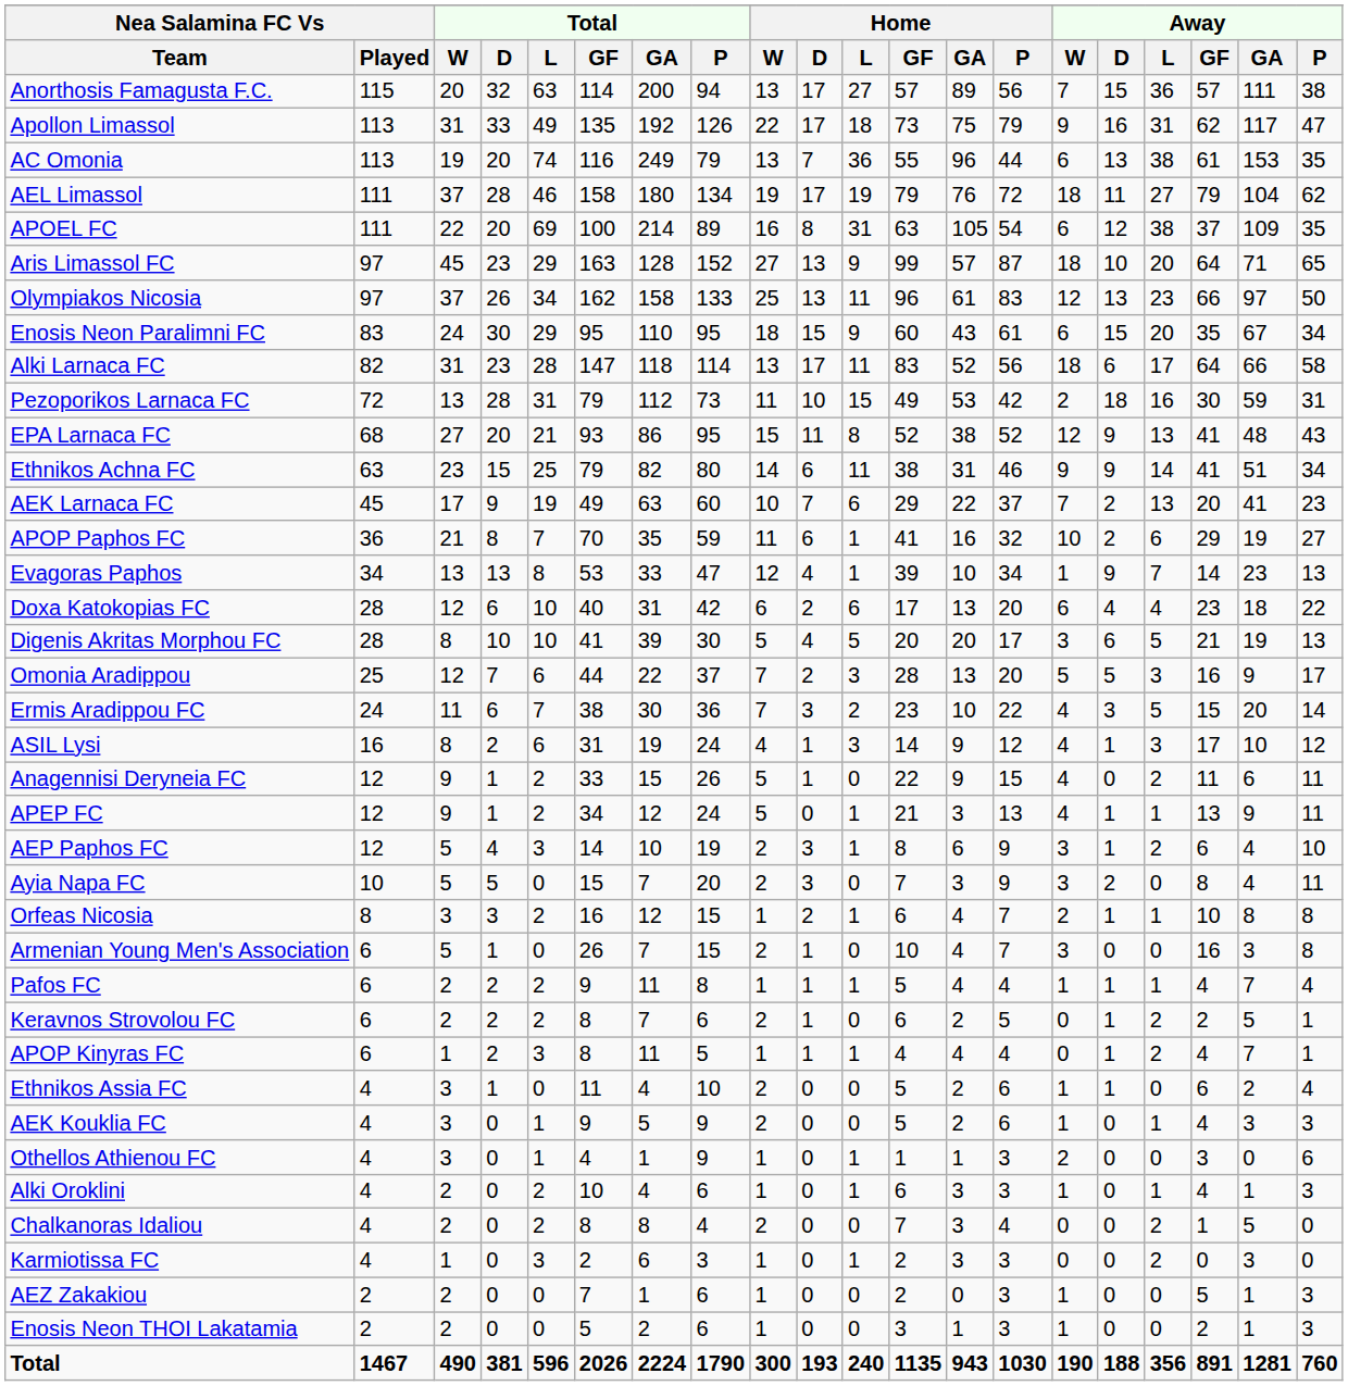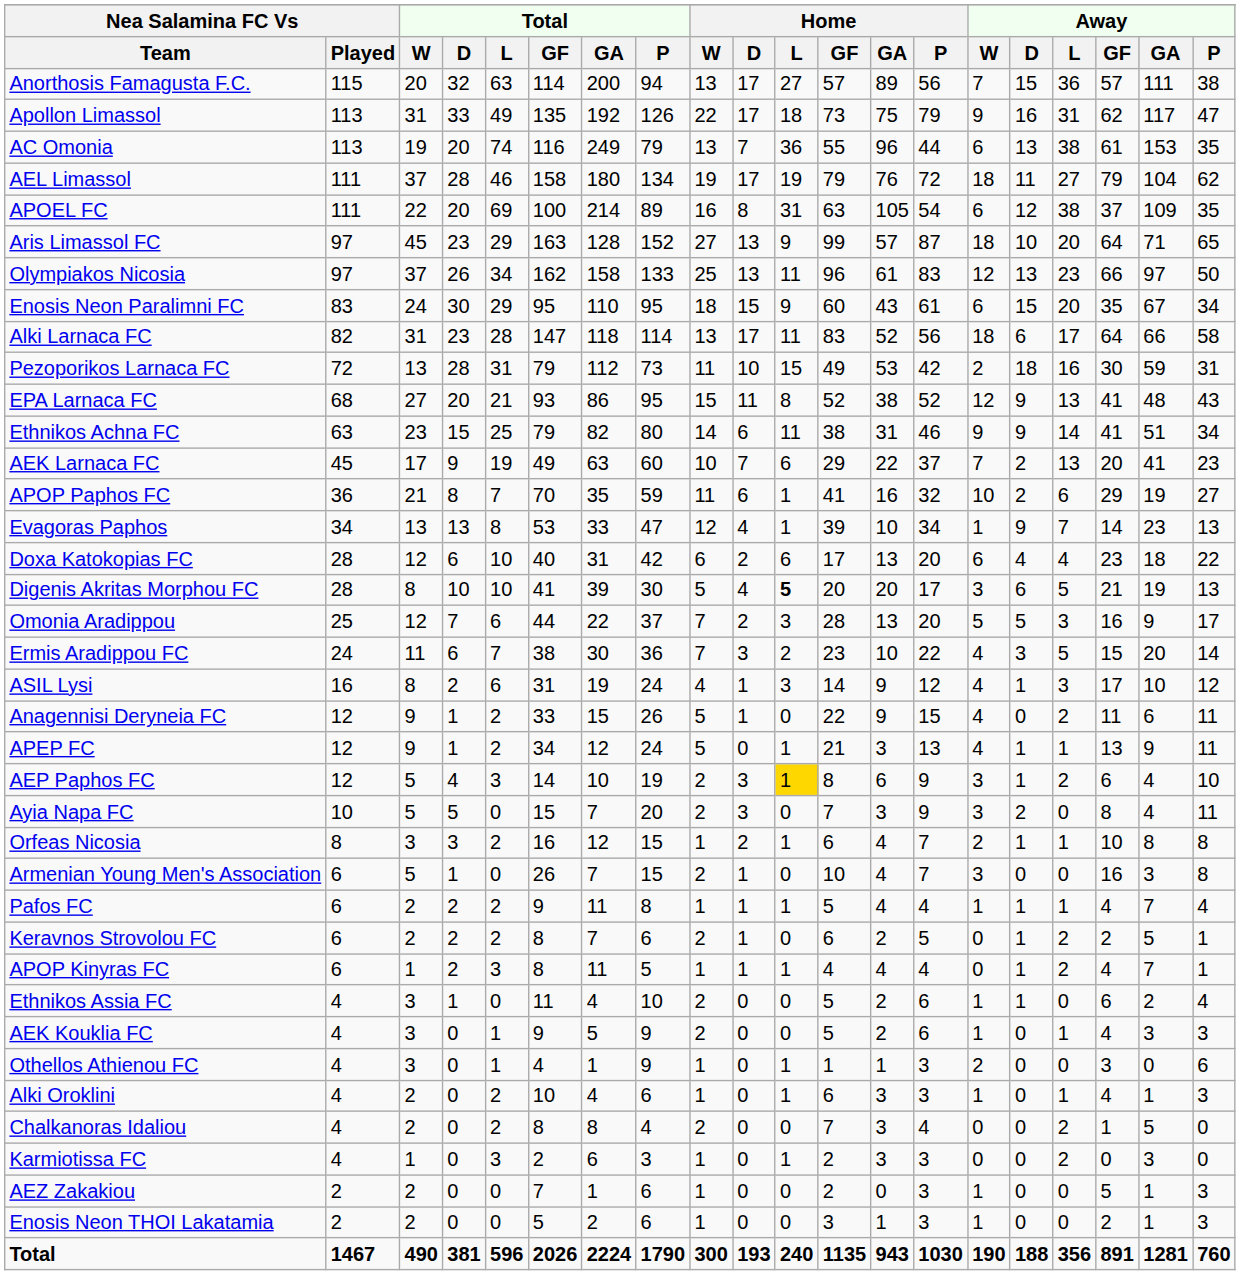Digenis Akritas Morphou FC | Home / L: normal -> bold
AEP Paphos FC | Home / L: no background -> gold background
